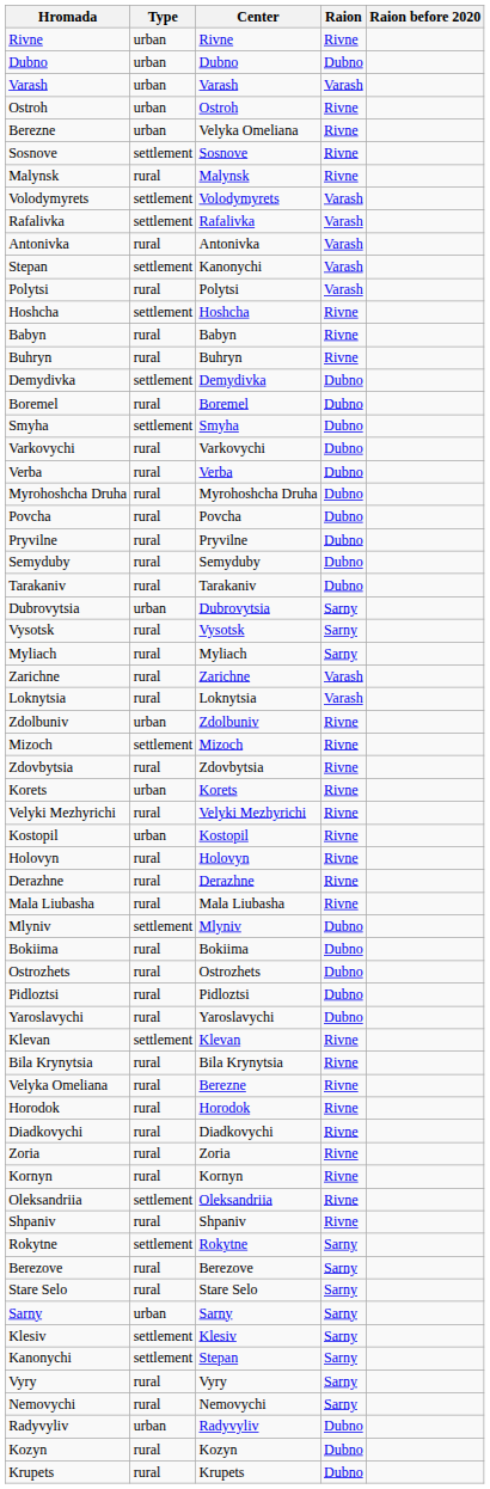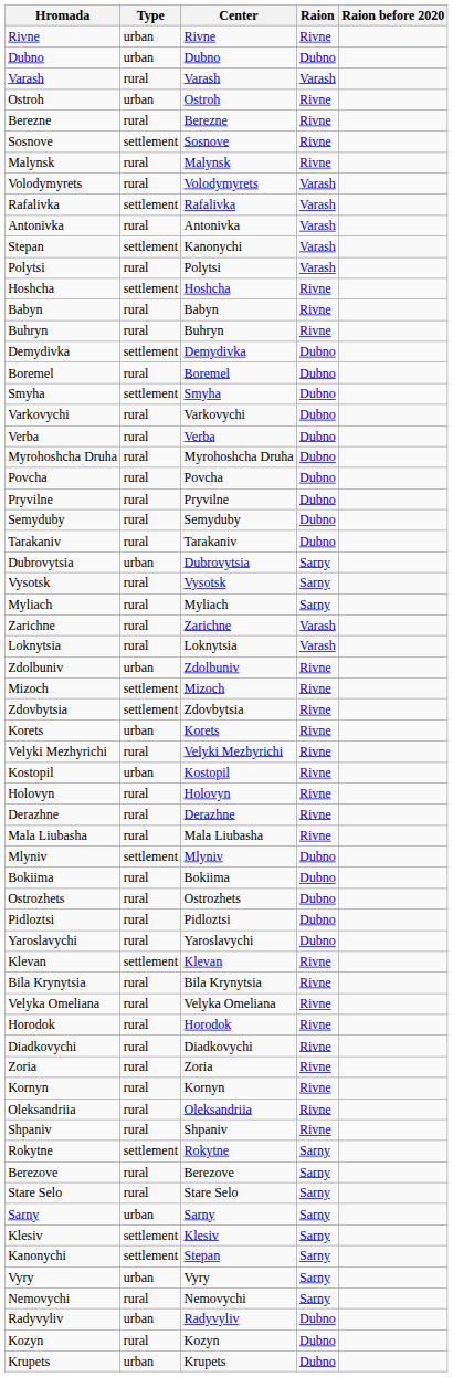row 4 | Type: urban -> rural
row 6 | Type: urban -> rural
row 6 | Center: Velyka Omeliana -> Berezne
row 9 | Type: settlement -> rural
row 34 | Type: rural -> settlement
row 48 | Center: Berezne -> Velyka Omeliana
row 53 | Type: settlement -> rural
row 61 | Type: rural -> urban
row 65 | Type: rural -> urban
